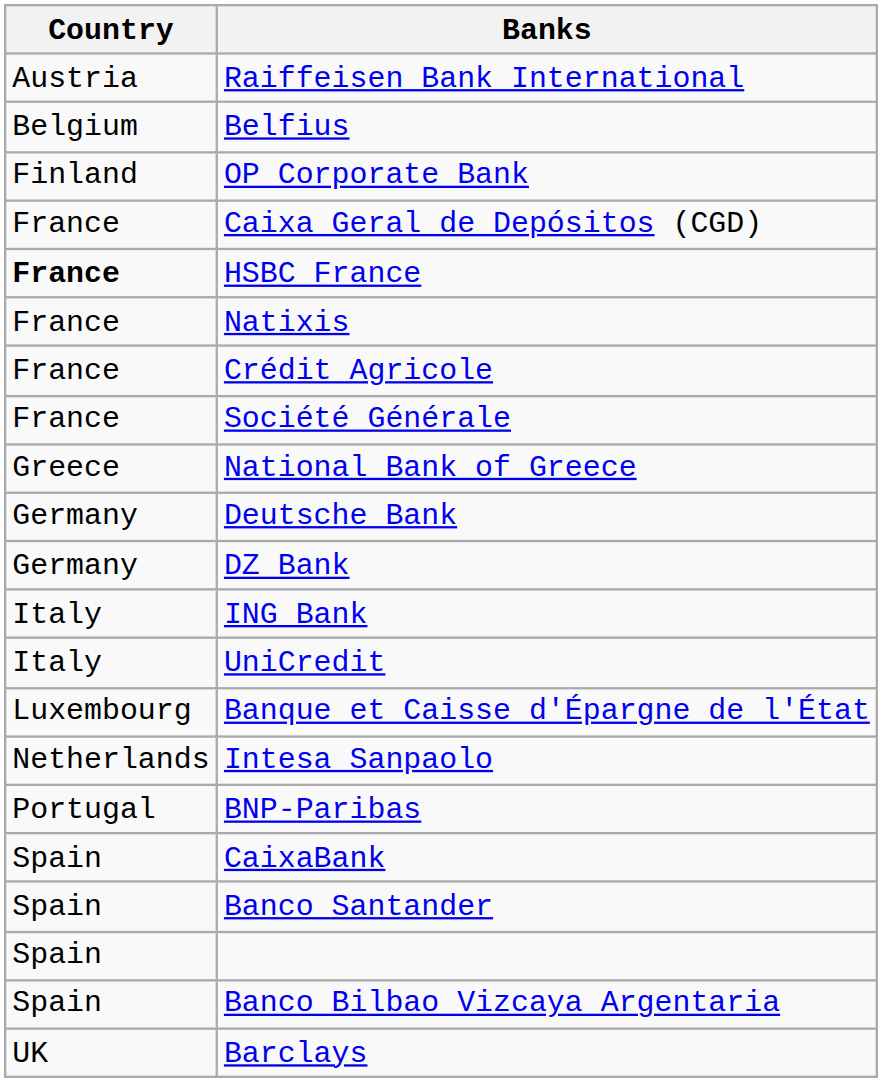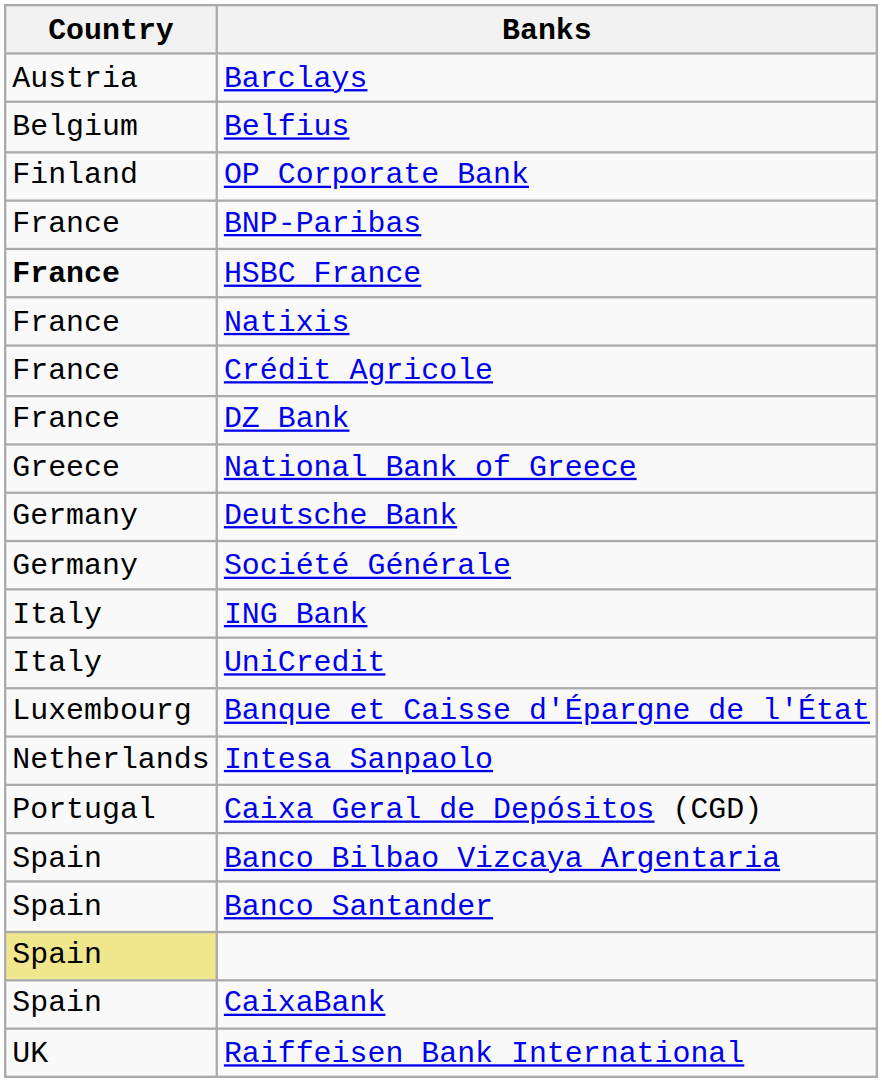row 2 | Banks: Raiffeisen Bank International -> Barclays
row 5 | Banks: Caixa Geral de Depósitos (CGD) -> BNP-Paribas
row 9 | Banks: Société Générale -> DZ Bank
row 12 | Banks: DZ Bank -> Société Générale
row 17 | Banks: BNP-Paribas -> Caixa Geral de Depósitos (CGD)
row 18 | Banks: CaixaBank -> Banco Bilbao Vizcaya Argentaria
row 20 | Country: no background -> khaki background
row 21 | Banks: Banco Bilbao Vizcaya Argentaria -> CaixaBank
row 22 | Banks: Barclays -> Raiffeisen Bank International
